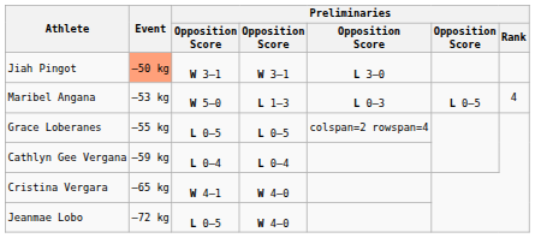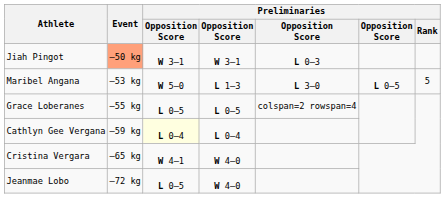Jiah Pingot | column 5: L 3–0 -> L 0–3
Maribel Angana | column 5: L 0–3 -> L 3–0
Maribel Angana | Preliminaries / Rank: 4 -> 5
Cathlyn Gee Vergana | column 3: no background -> lightyellow background
